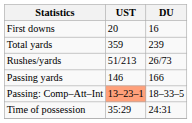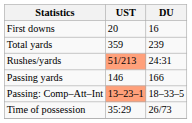Rushes/yards | UST: no background -> lightsalmon background
Rushes/yards | DU: 26/73 -> 24:31
Time of possession | DU: 24:31 -> 26/73
